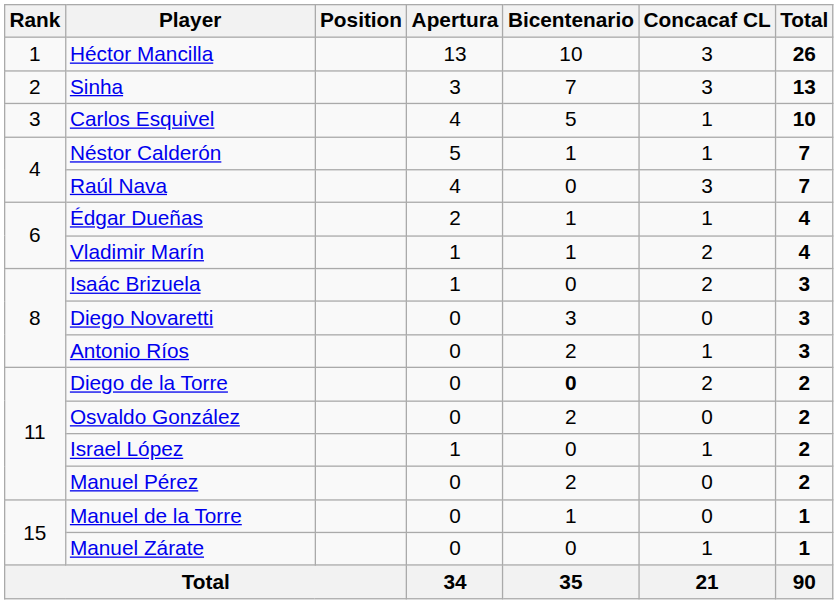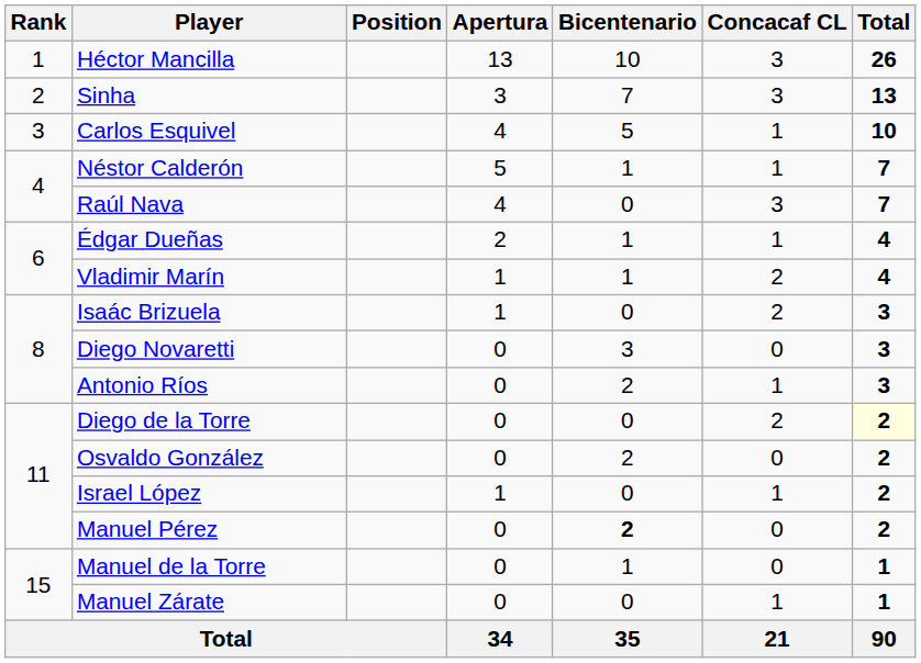Diego de la Torre | Bicentenario: bold -> normal
Diego de la Torre | Total: no background -> lightyellow background
Manuel Pérez | Bicentenario: normal -> bold
